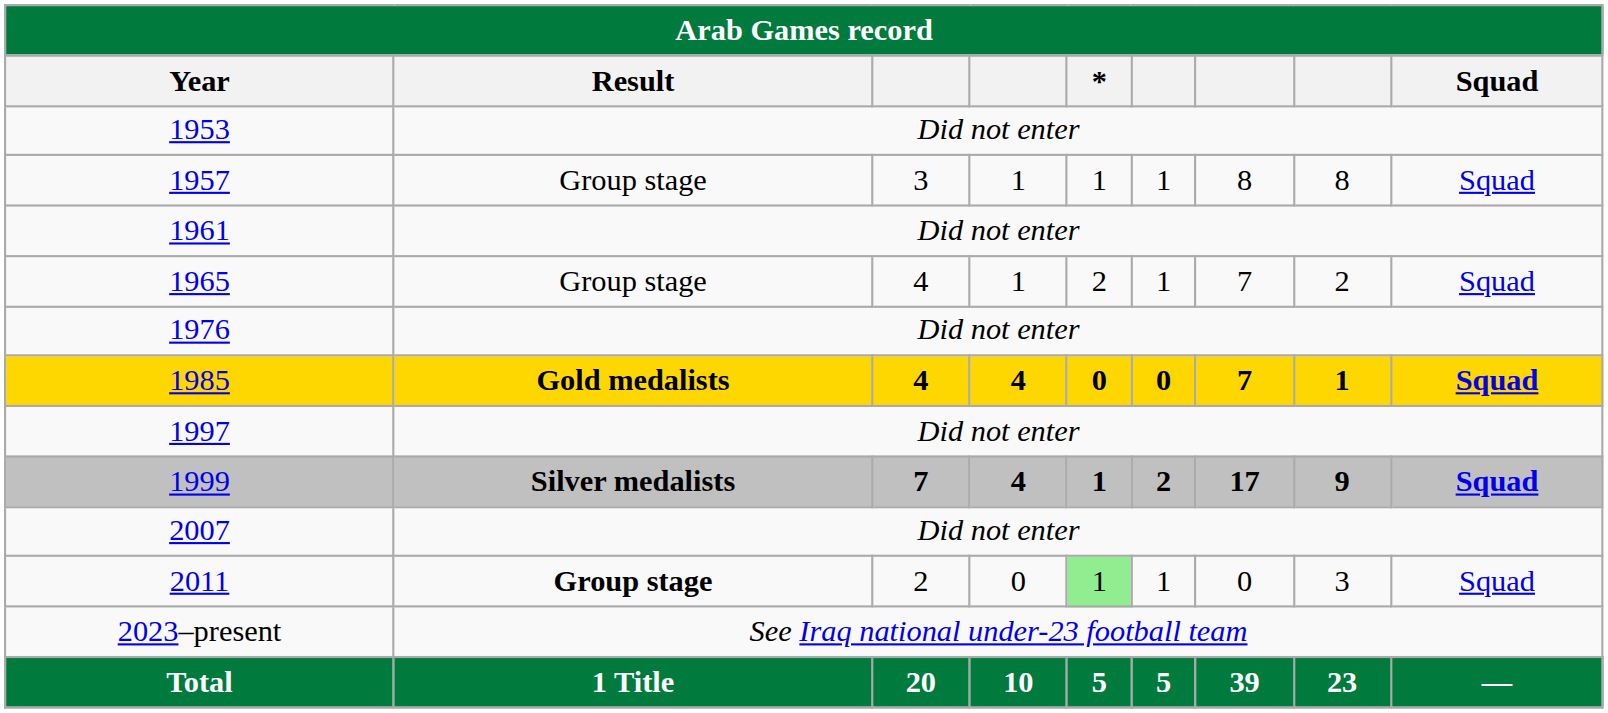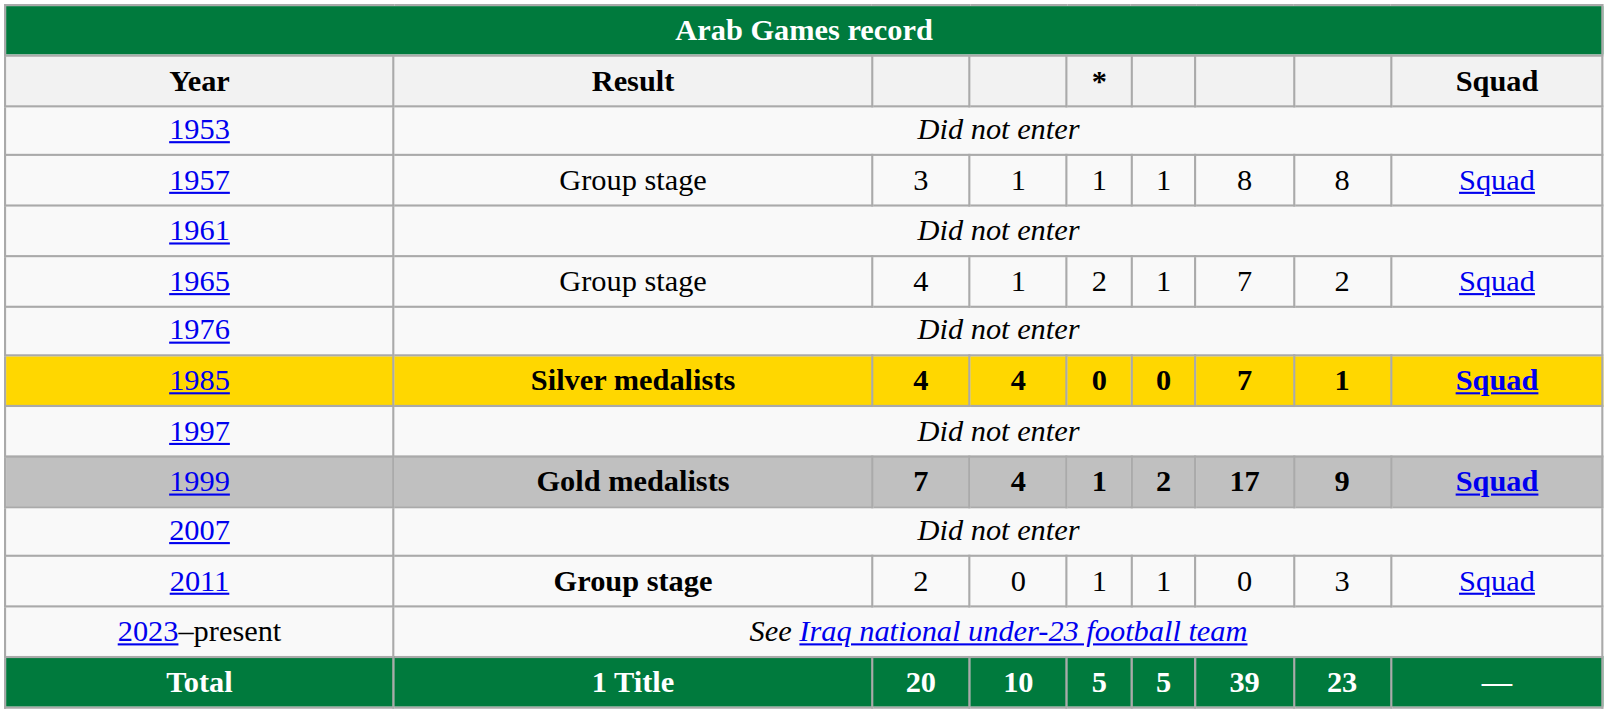1985 | Result: Gold medalists -> Silver medalists
1999 | Result: Silver medalists -> Gold medalists
2011 | *: lightgreen background -> no background
